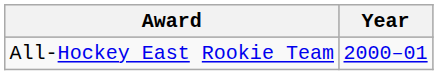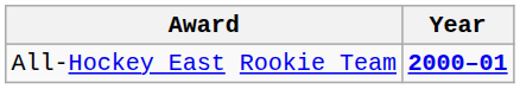row 2 | Year: normal -> bold
